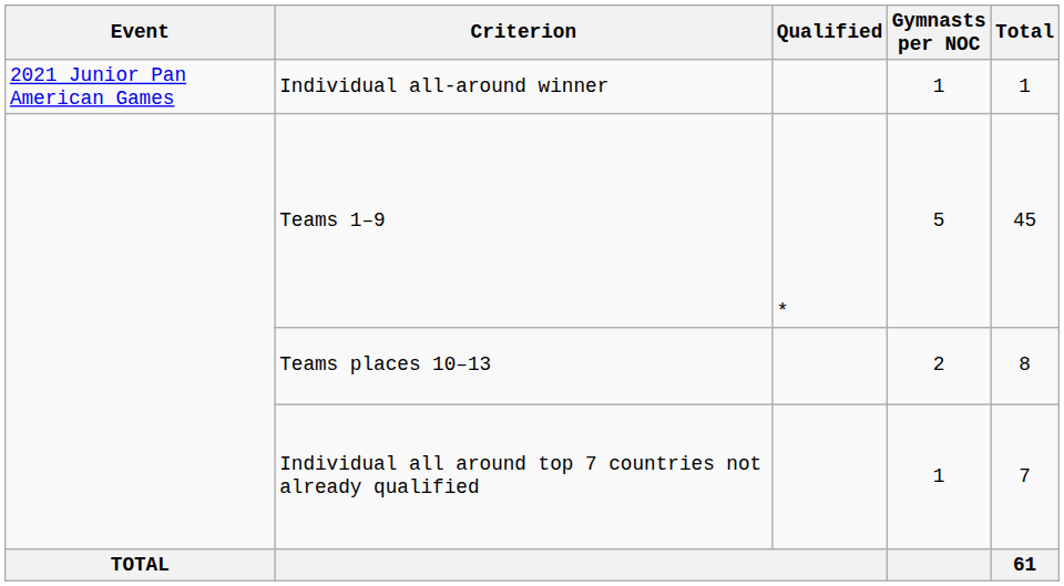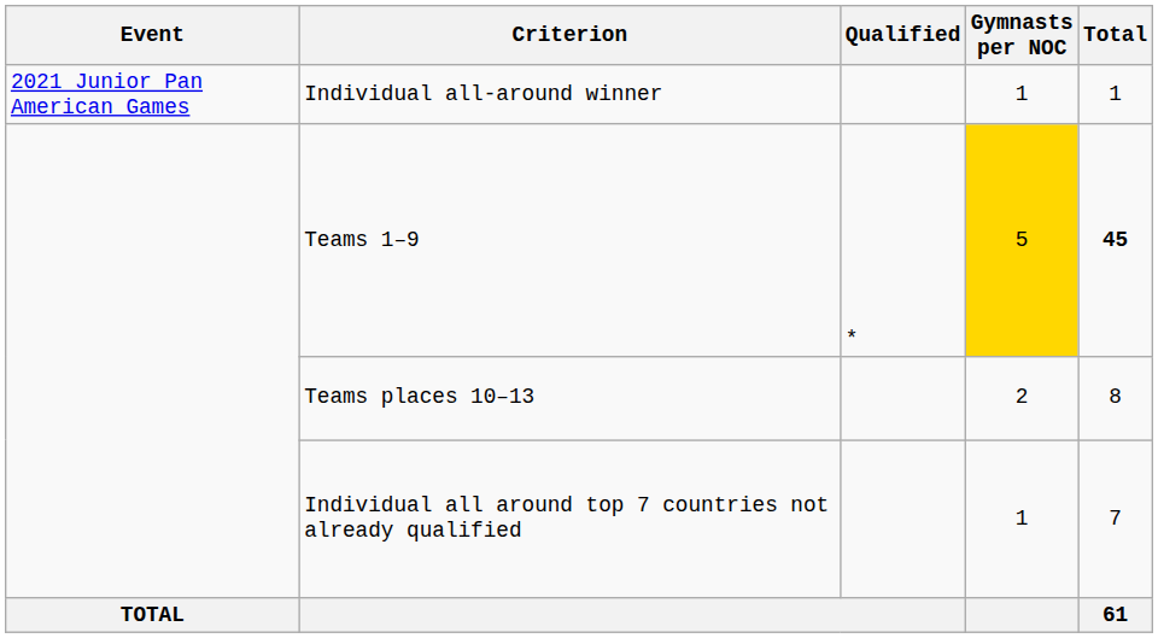Teams 1–9 | Gymnasts per NOC: no background -> gold background
Teams 1–9 | Total: normal -> bold
